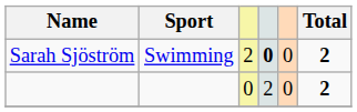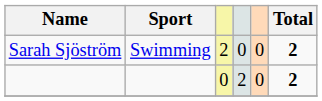Sarah Sjöström | column 4: bold -> normal
